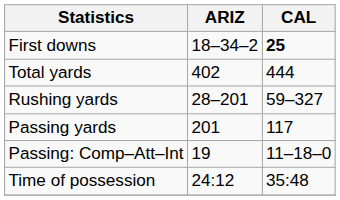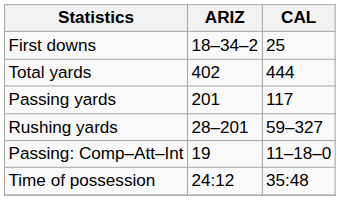First downs | CAL: bold -> normal
rows swapped: Rushing yards <-> Passing yards
